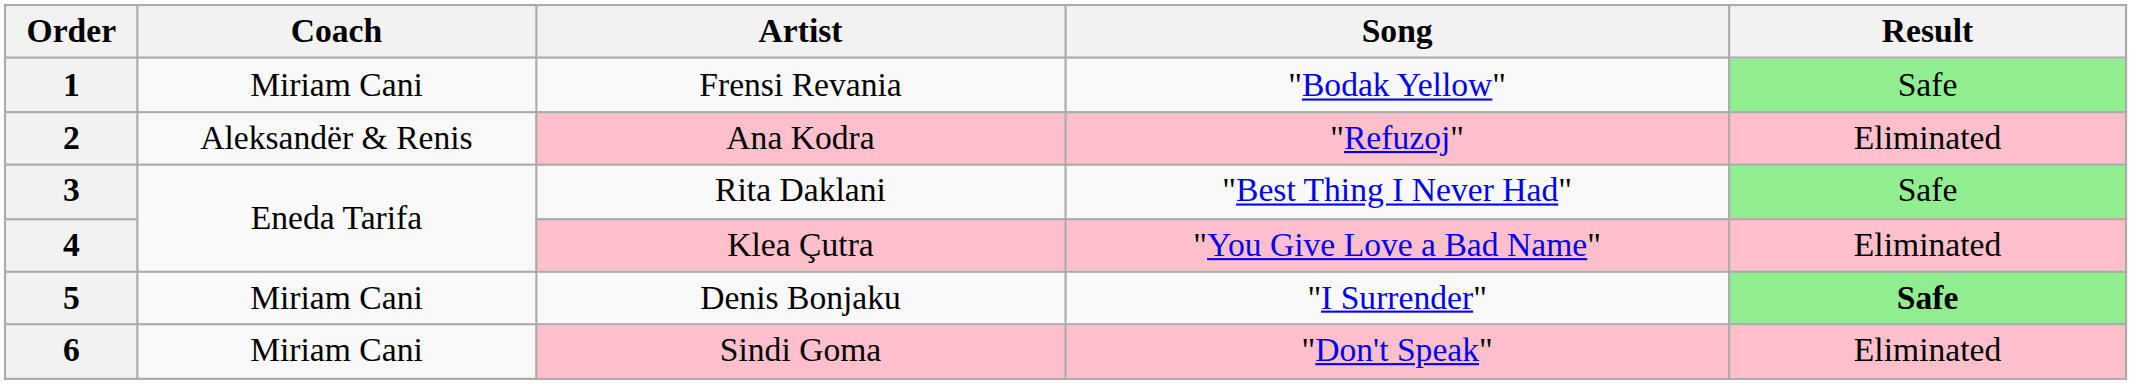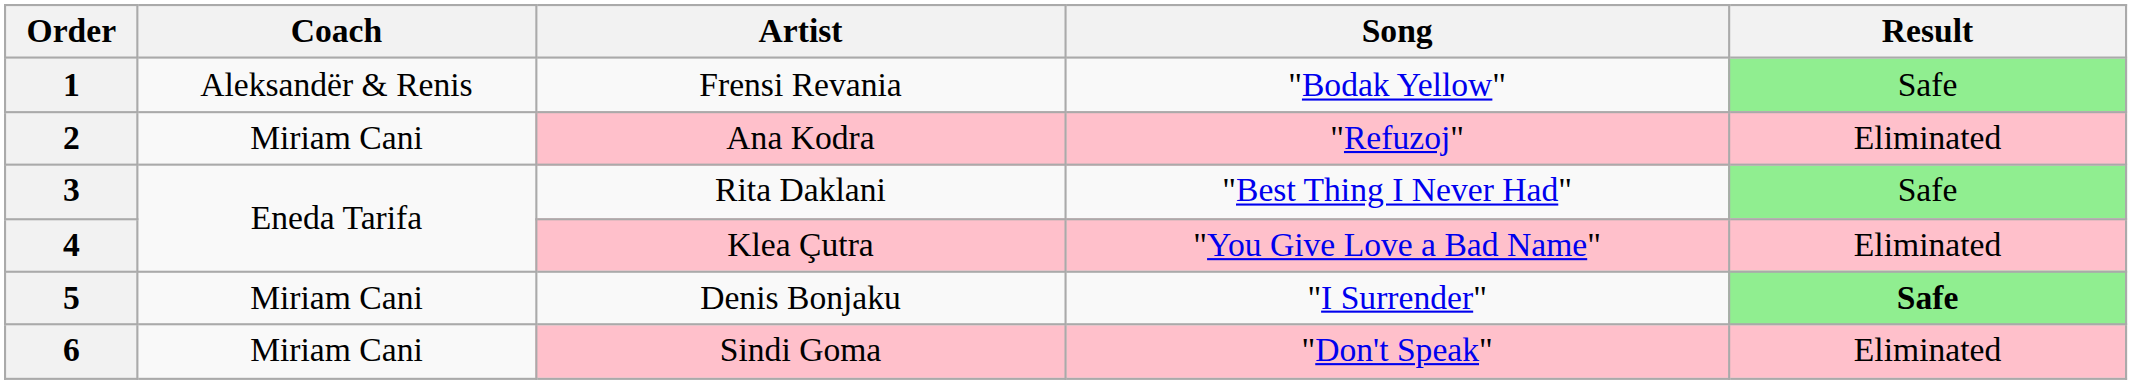1 | Coach: Miriam Cani -> Aleksandër & Renis
2 | Coach: Aleksandër & Renis -> Miriam Cani
